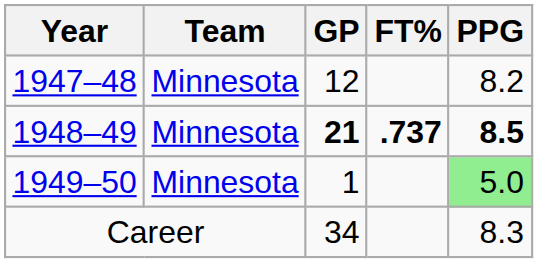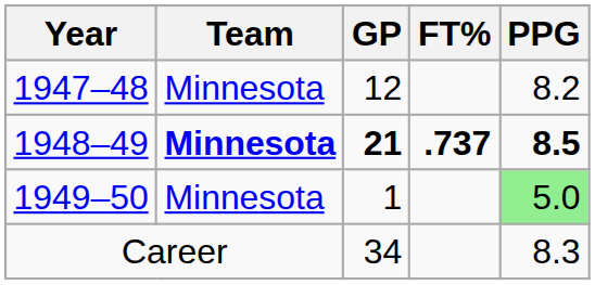1948–49 | Team: normal -> bold
